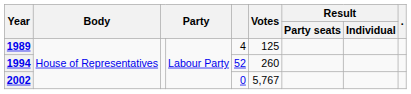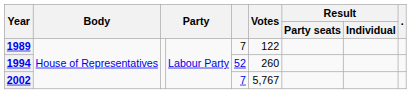1989 | column 5: 4 -> 7
1989 | Votes: 125 -> 122
2002 | column 5: 0 -> 7
